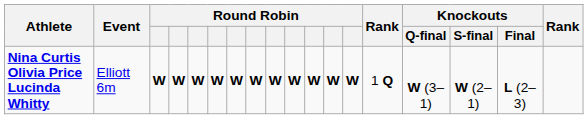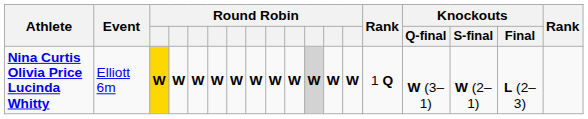Nina Curtis Olivia Price Lucinda Whitty | column 3: no background -> gold background
Nina Curtis Olivia Price Lucinda Whitty | column 11: no background -> lightgrey background
